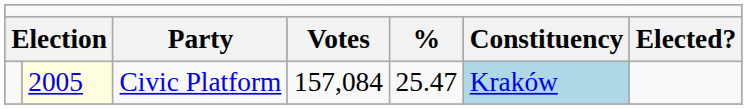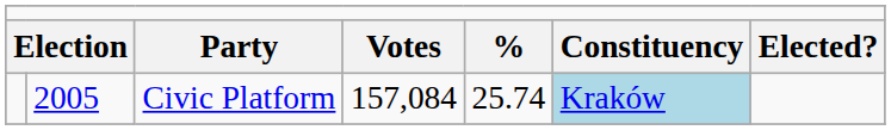Civic Platform | column 2: lightyellow background -> no background
Civic Platform | column 5: 25.47 -> 25.74
